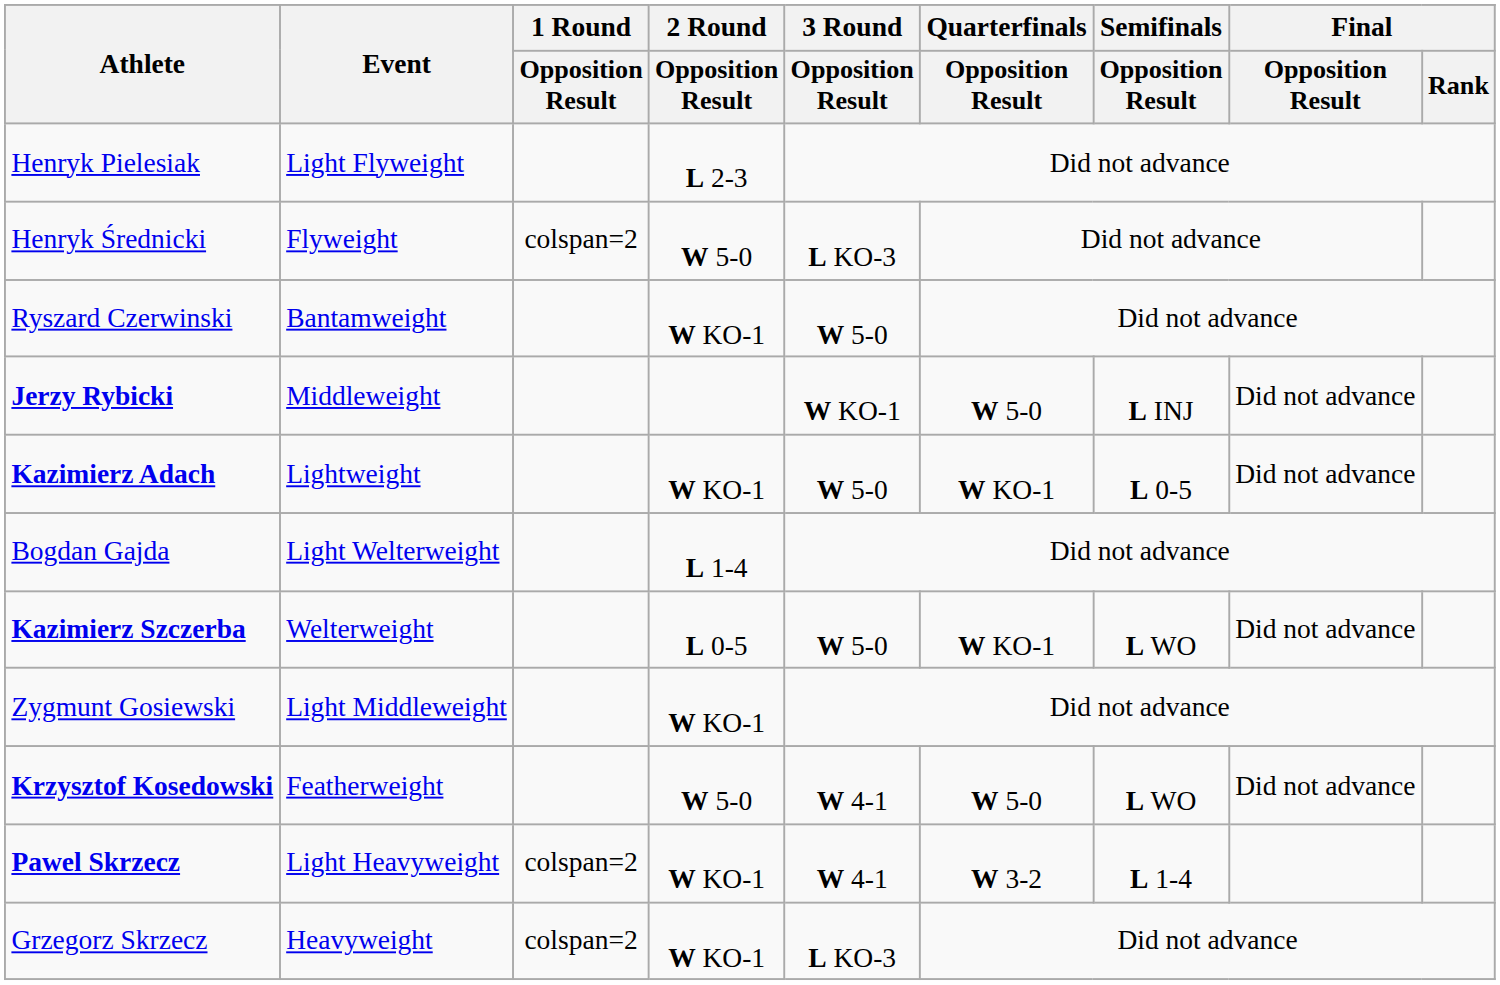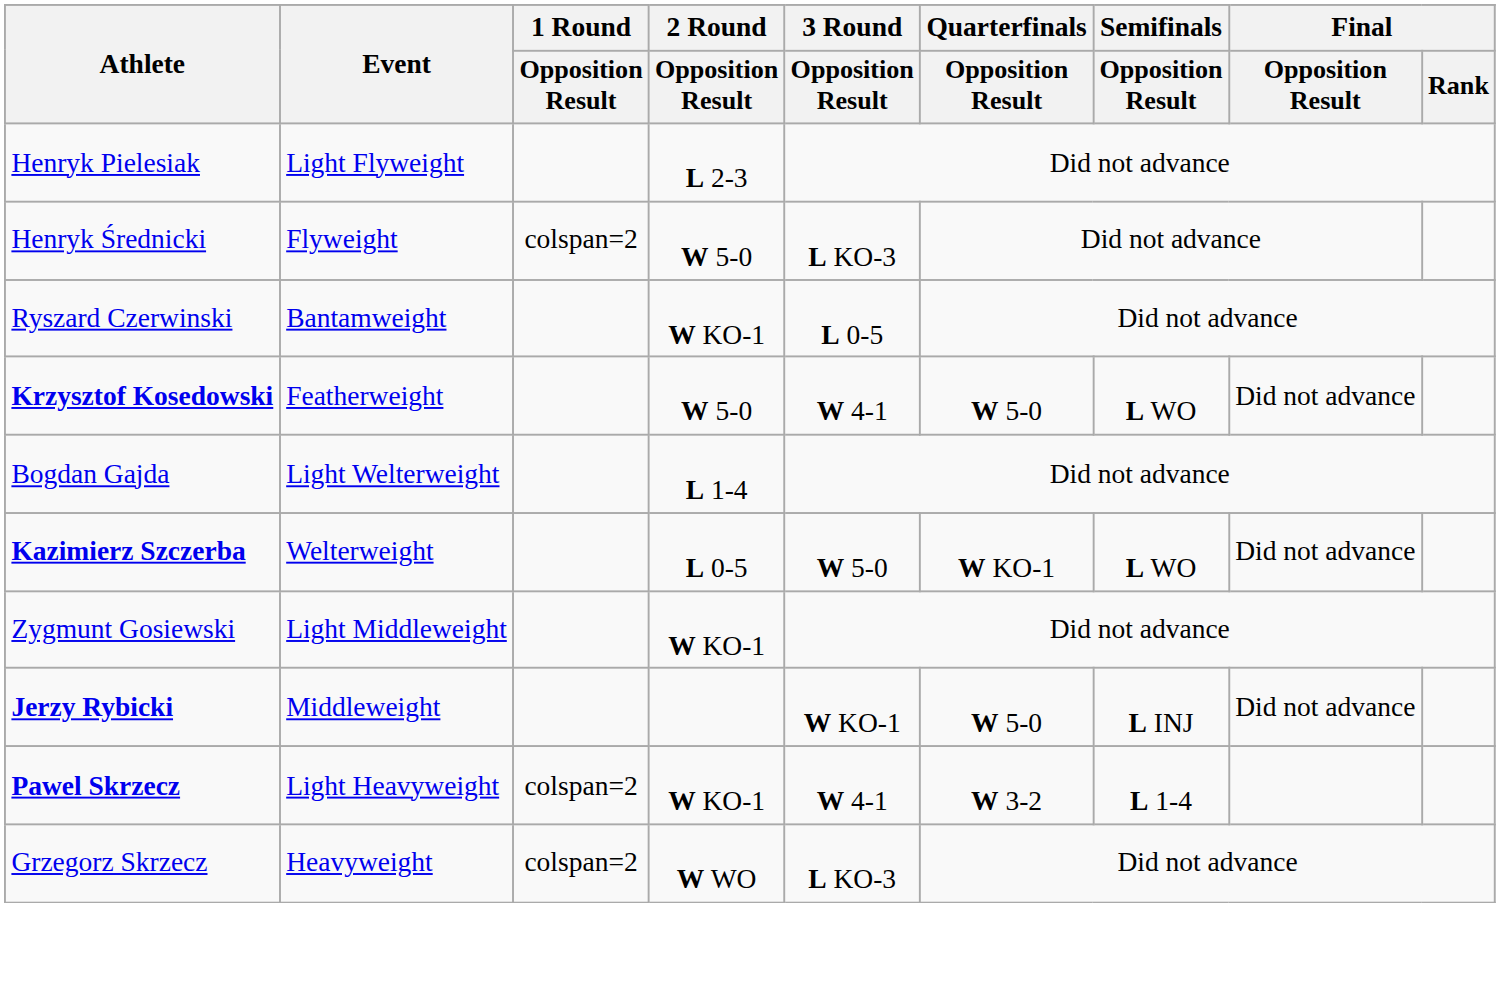Ryszard Czerwinski | 3 Round / Opposition Result: W 5-0 -> L 0-5
rows swapped: Krzysztof Kosedowski <-> Jerzy Rybicki
- row: Kazimierz Adach | Lightweight | W KO-1 | W 5-0 | W KO-1 | L 0-5 | Did not advance
Grzegorz Skrzecz | 2 Round / Opposition Result: W KO-1 -> W WO
